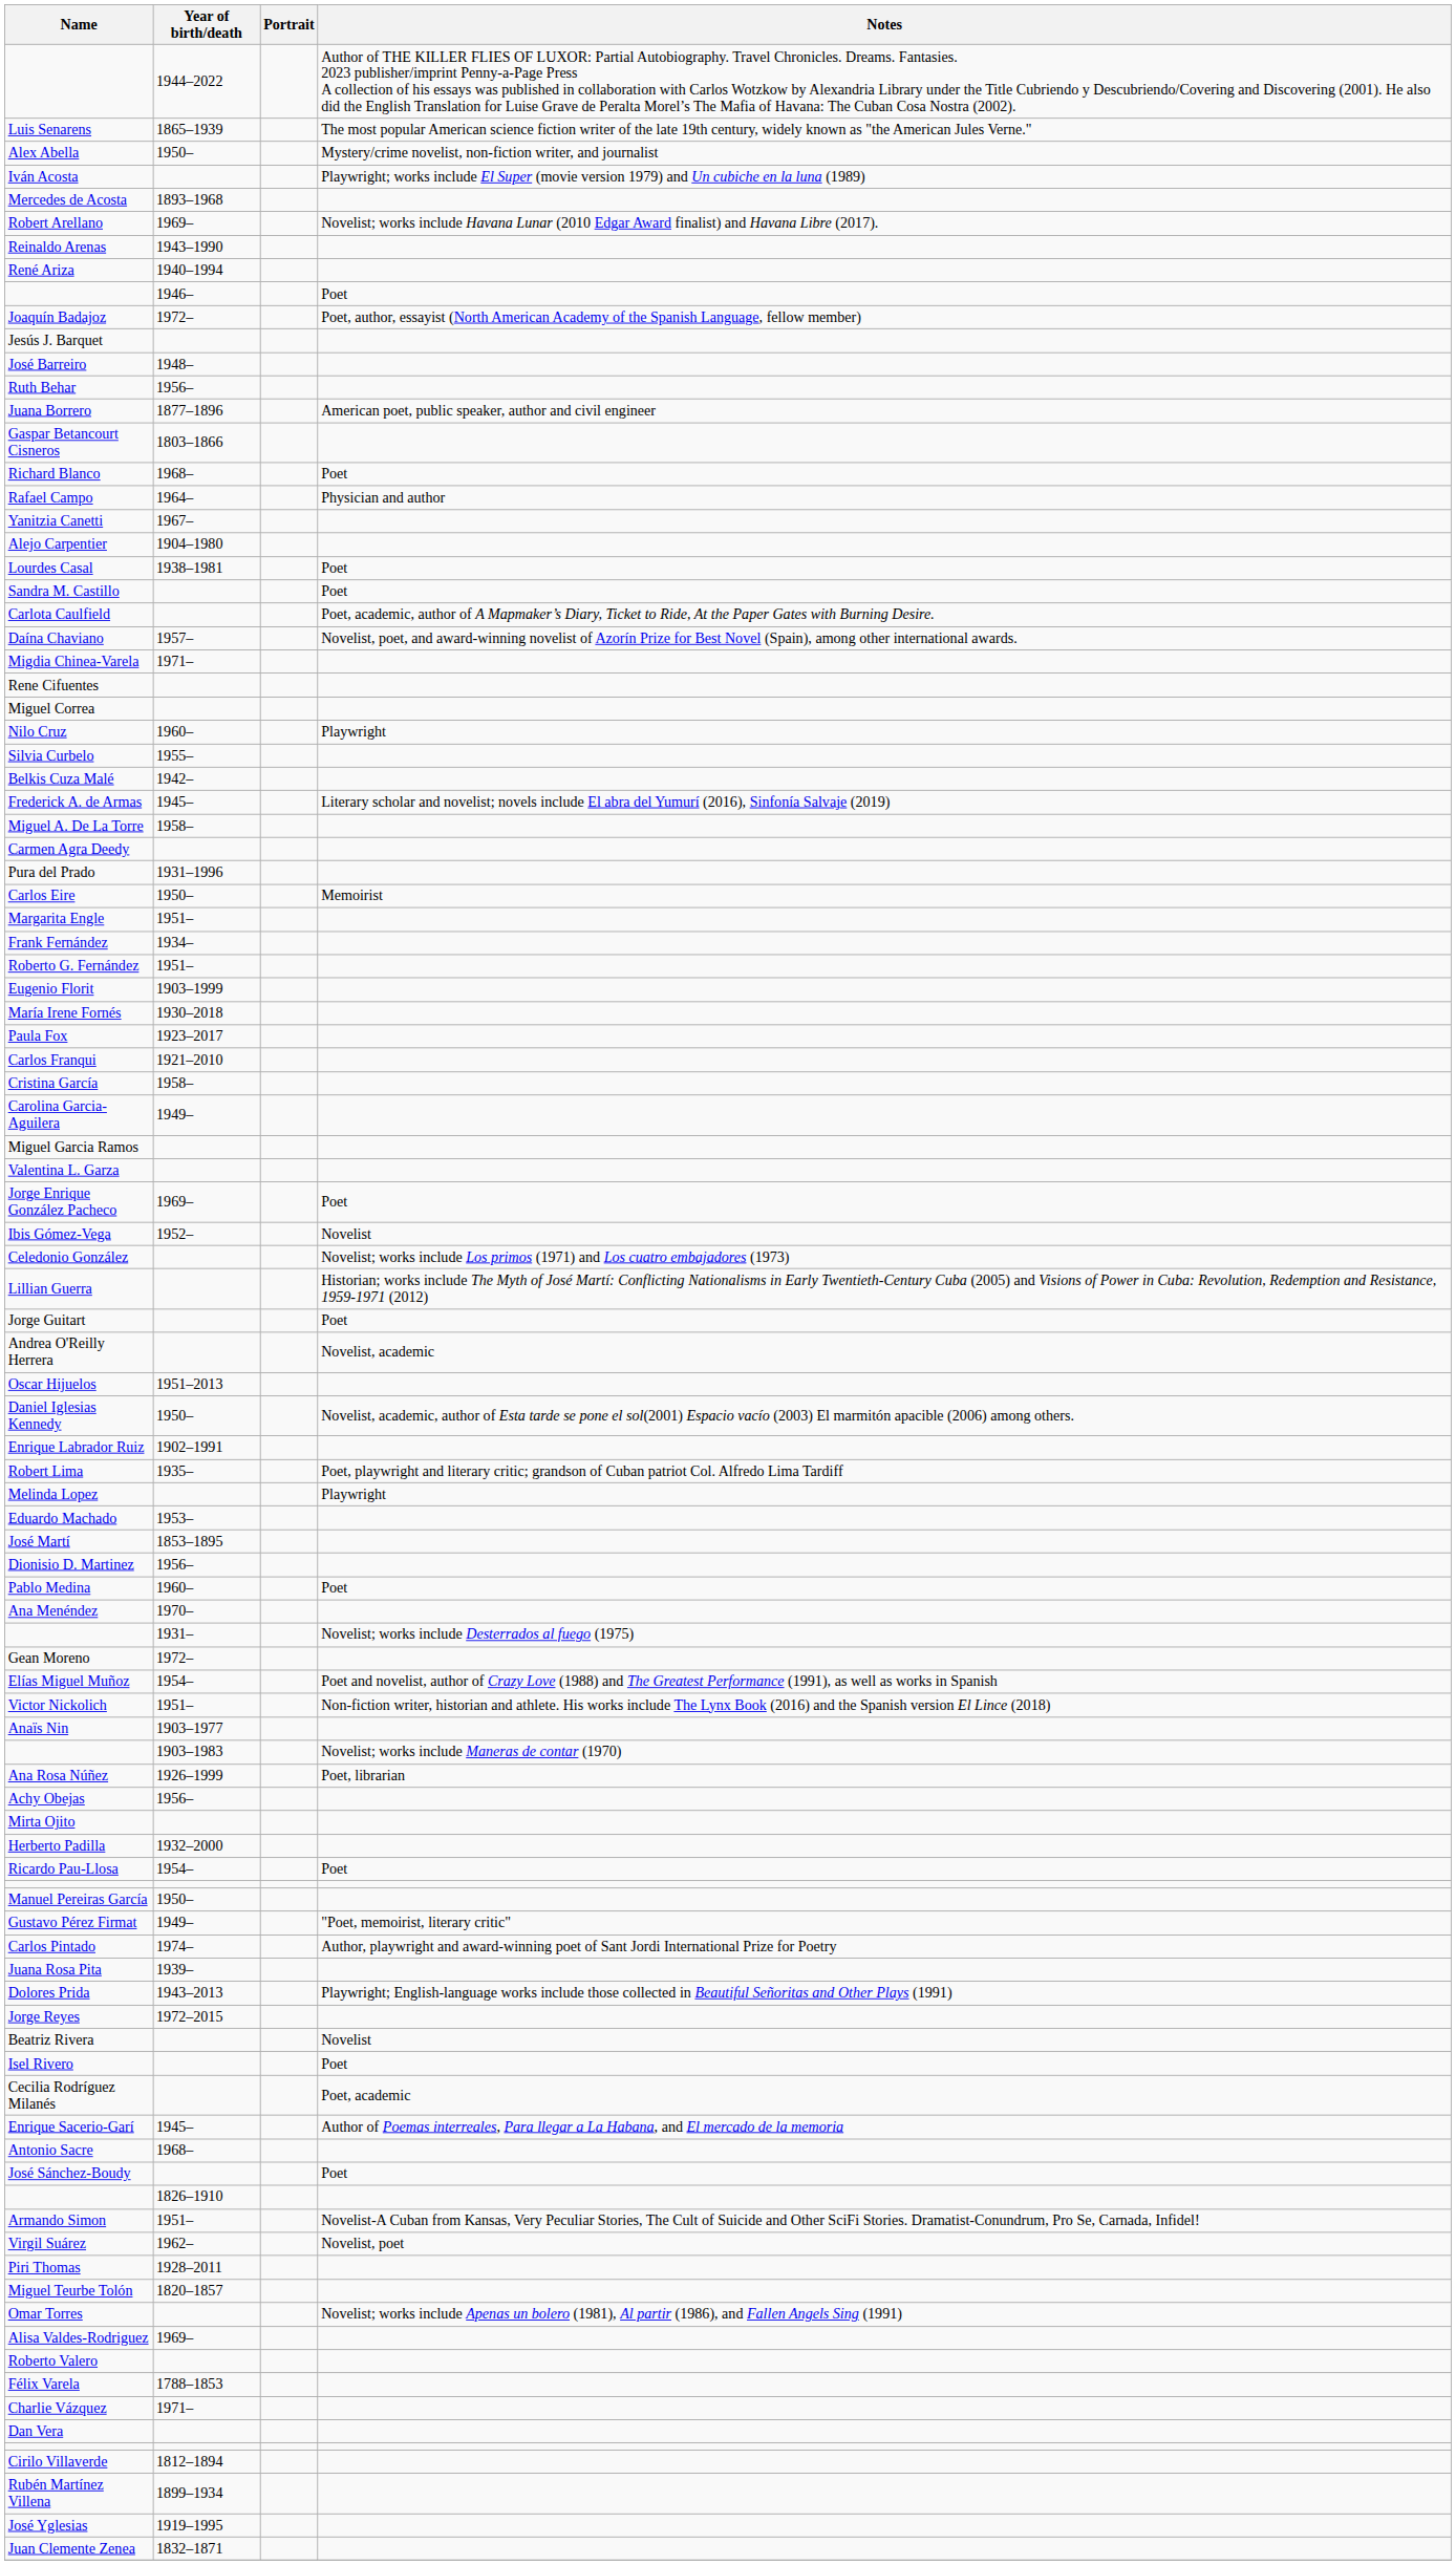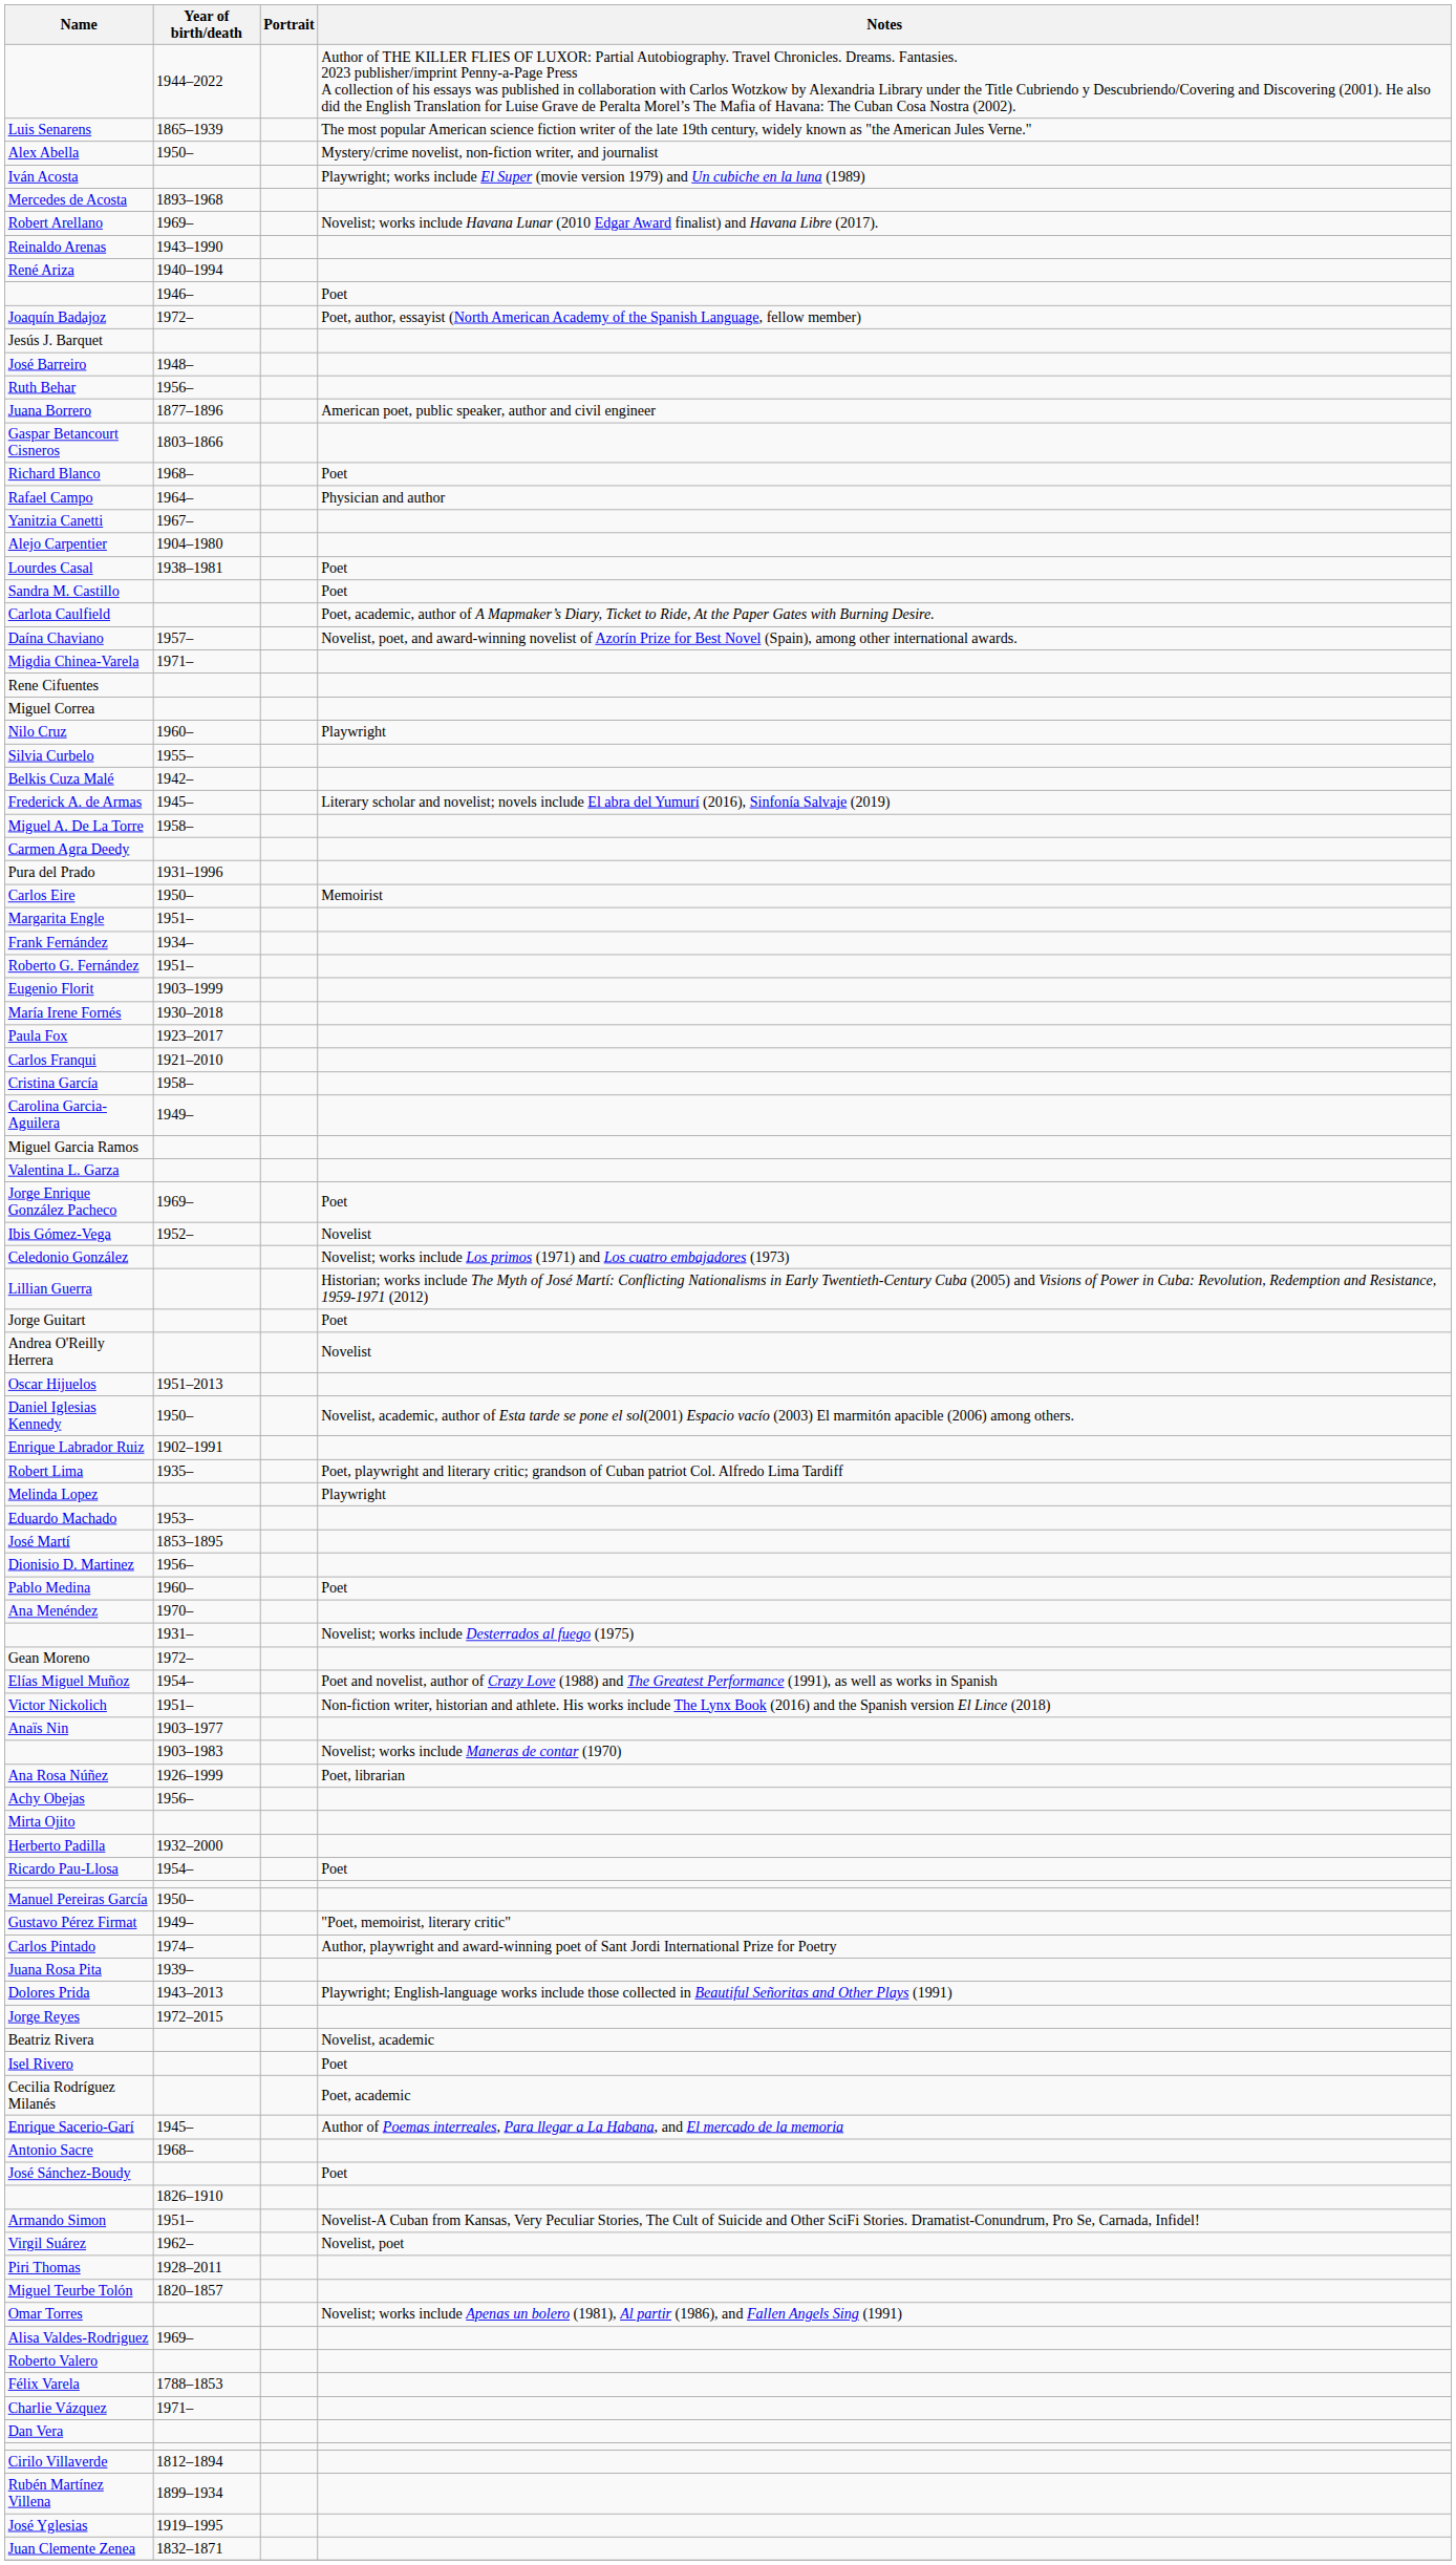Andrea O'Reilly Herrera | Notes: Novelist, academic -> Novelist
Beatriz Rivera | Notes: Novelist -> Novelist, academic
